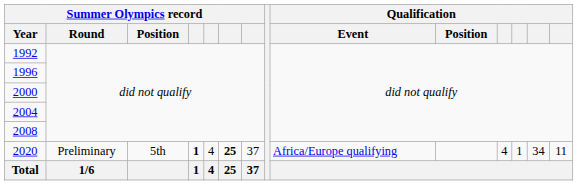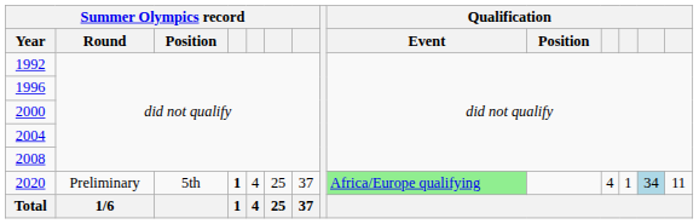2020 | column 6: bold -> normal
2020 | Qualification / Event: no background -> lightgreen background
2020 | column 13: no background -> lightblue background
